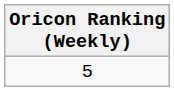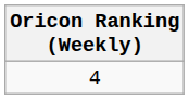row 2 | column 1: 5 -> 4
